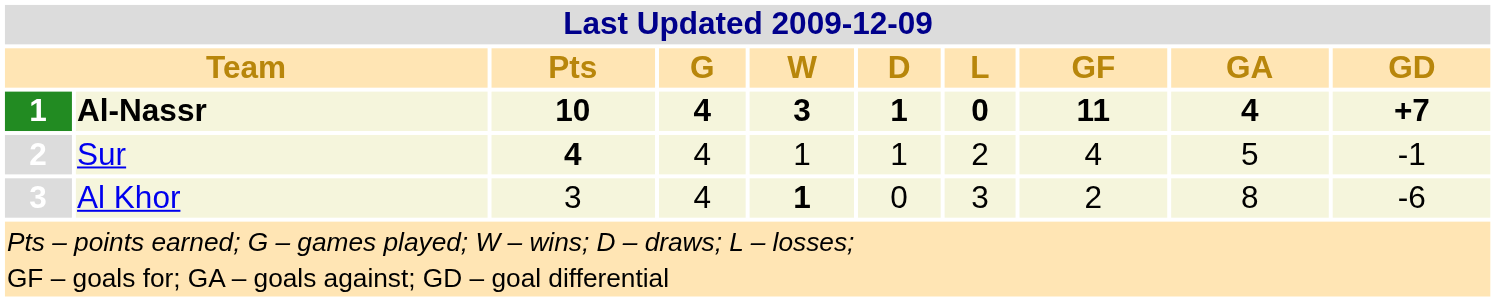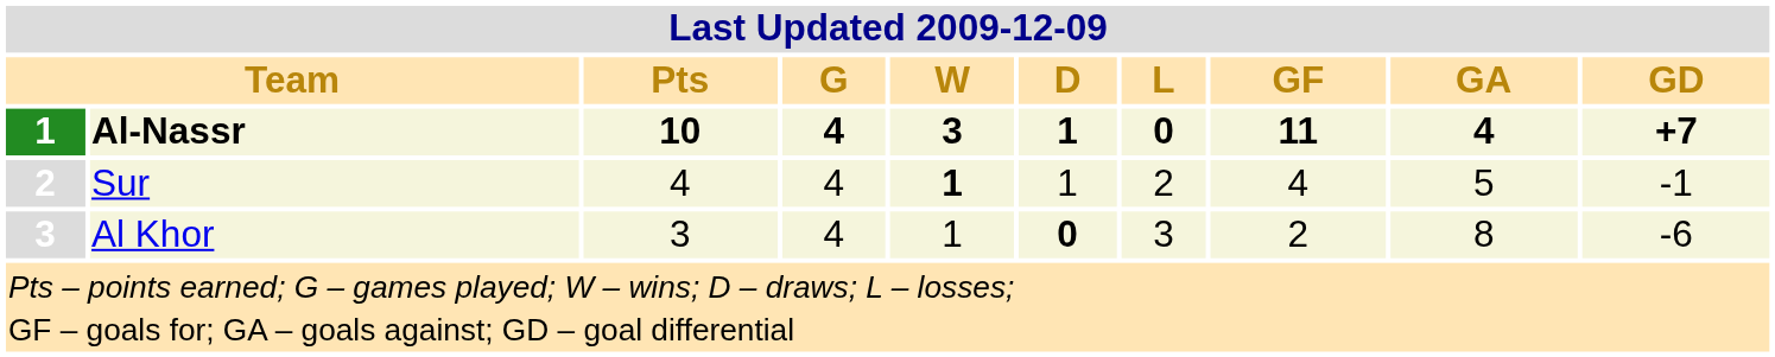Sur | Pts: bold -> normal
Sur | W: normal -> bold
Al Khor | W: bold -> normal
Al Khor | D: normal -> bold
